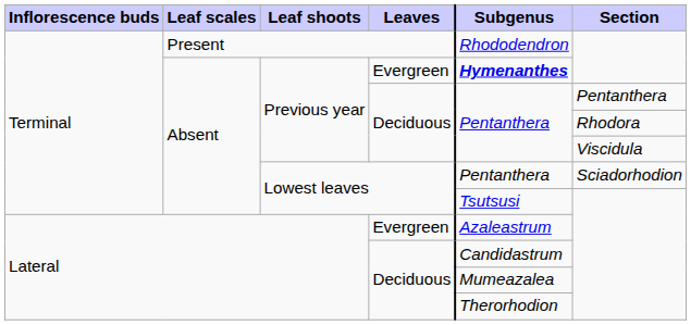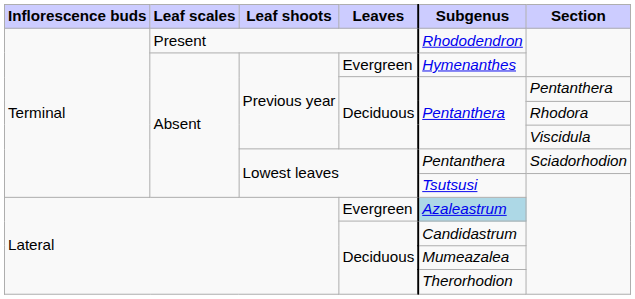Previous year / Evergreen | Subgenus: bold -> normal
Lateral / Evergreen | Subgenus: no background -> lightblue background
